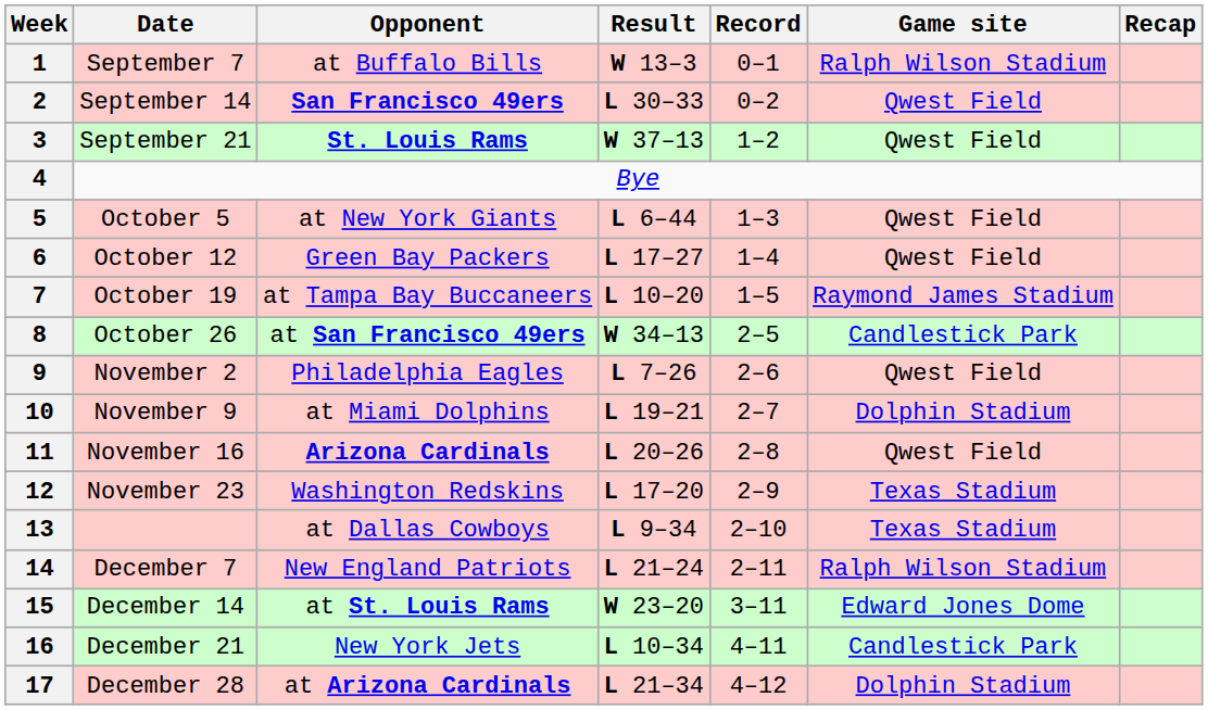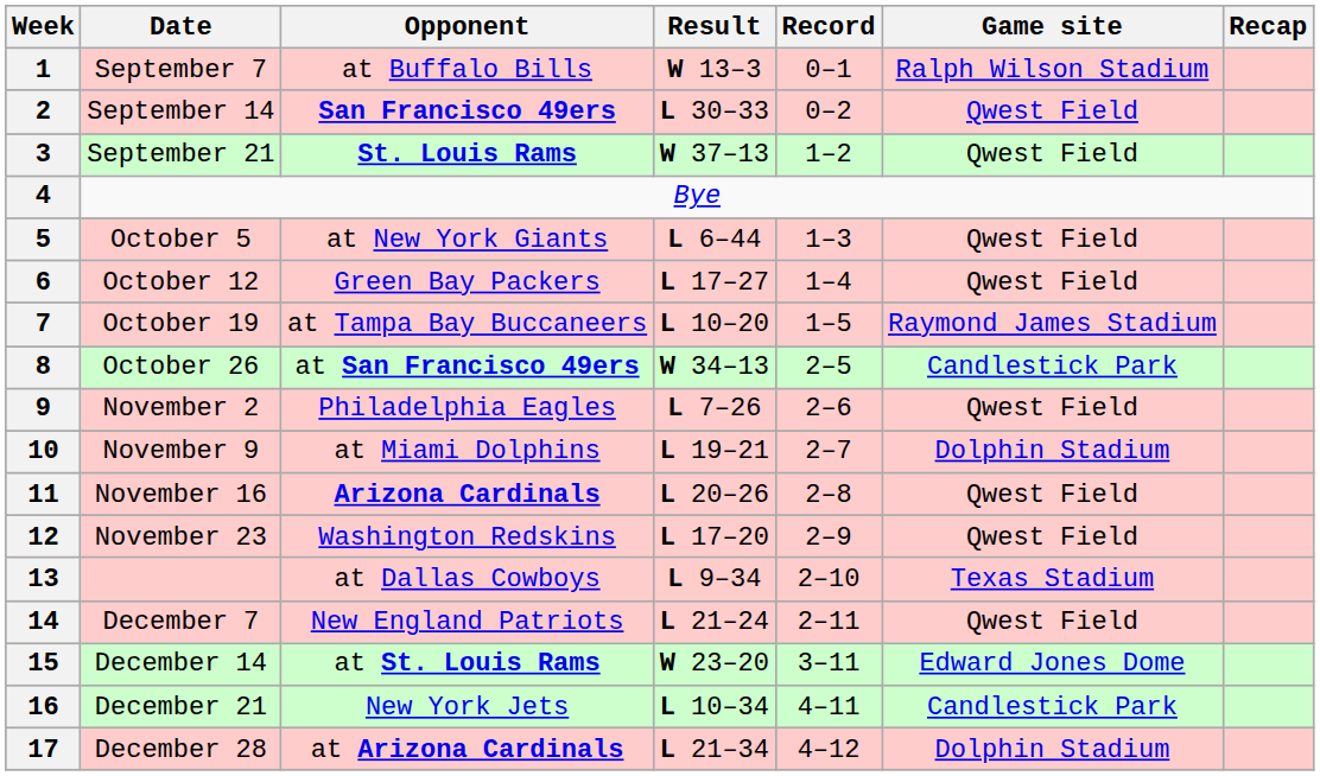12 | Game site: Texas Stadium -> Qwest Field
14 | Game site: Ralph Wilson Stadium -> Qwest Field
